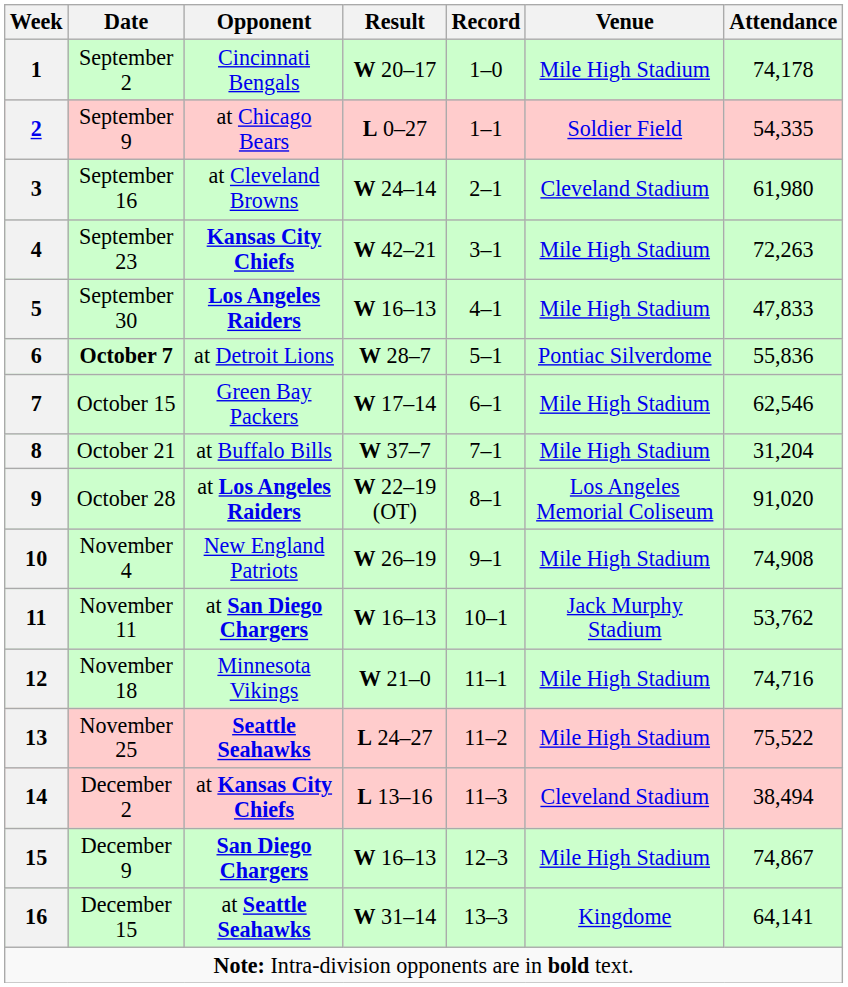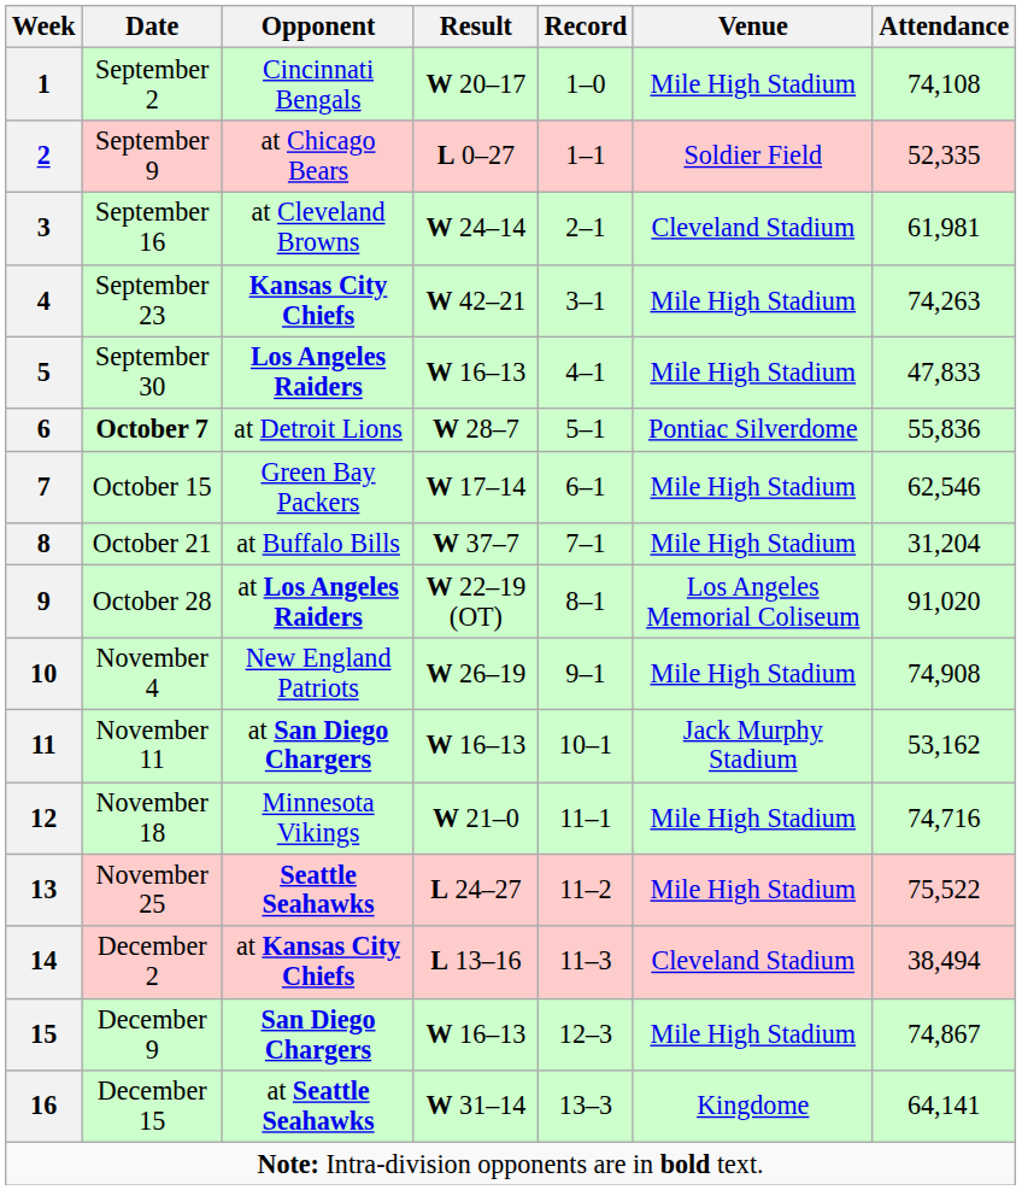1 | Attendance: 74,178 -> 74,108
2 | Attendance: 54,335 -> 52,335
3 | Attendance: 61,980 -> 61,981
4 | Attendance: 72,263 -> 74,263
11 | Attendance: 53,762 -> 53,162
